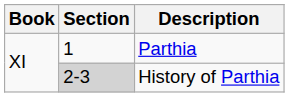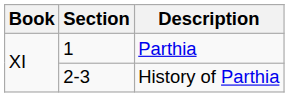History of Parthia | Section: lightgrey background -> no background
